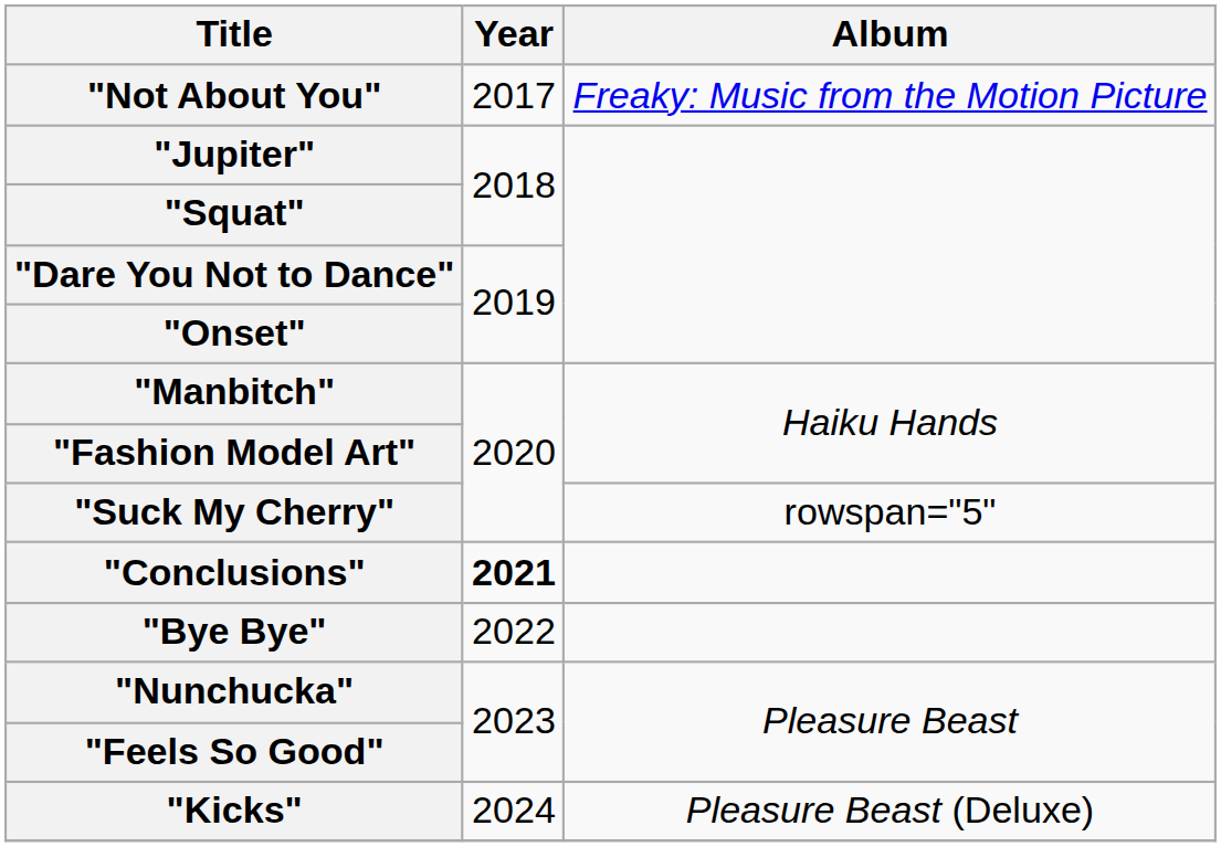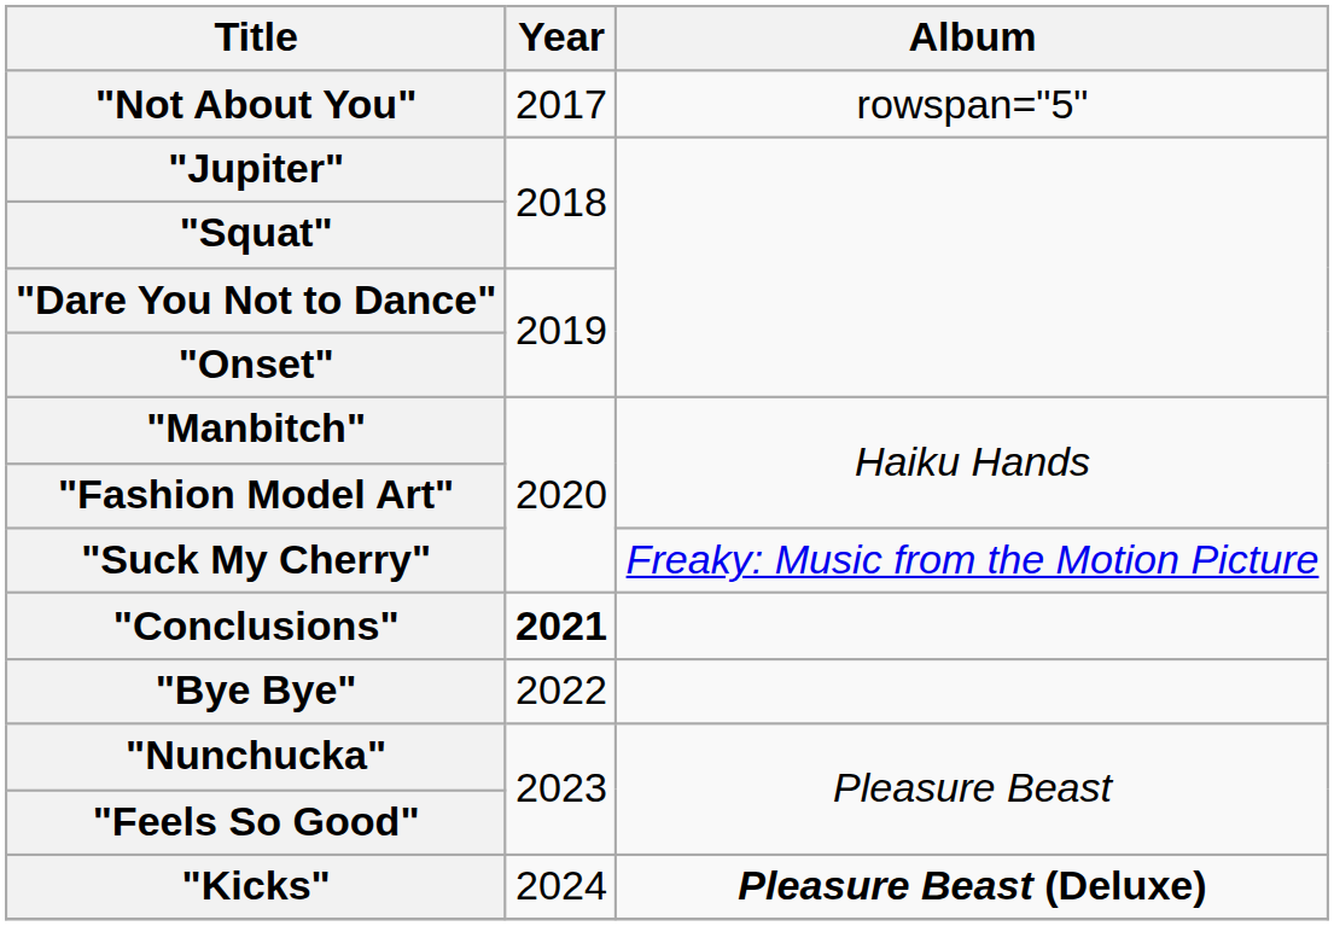"Not About You" | Album: Freaky: Music from the Motion Picture -> rowspan="5"
"Suck My Cherry" | Album: rowspan="5" -> Freaky: Music from the Motion Picture
"Kicks" | Album: normal -> bold
